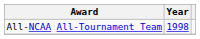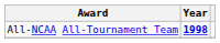row 2 | Year: normal -> bold
